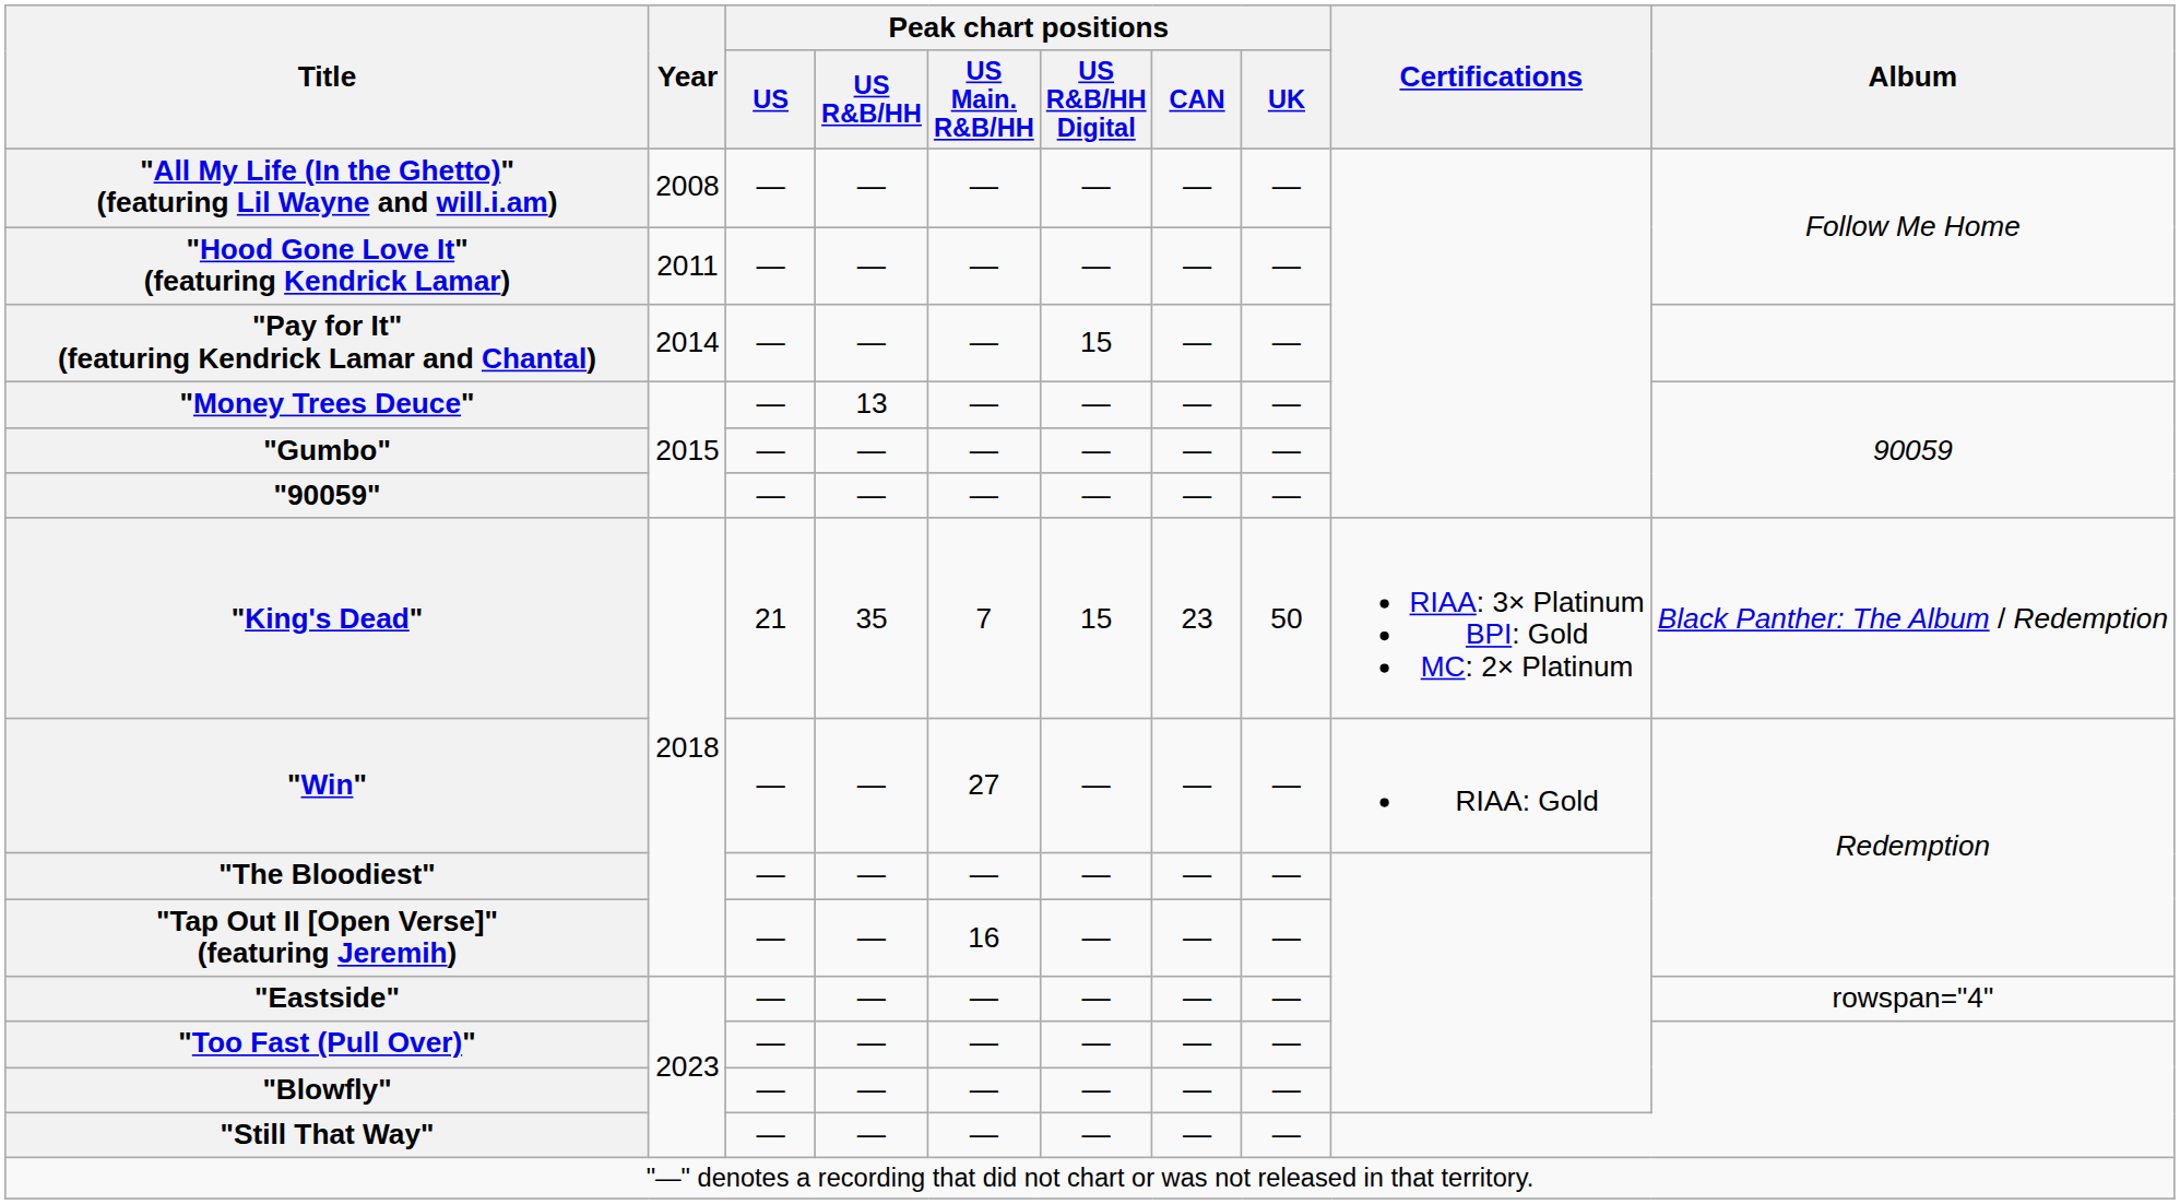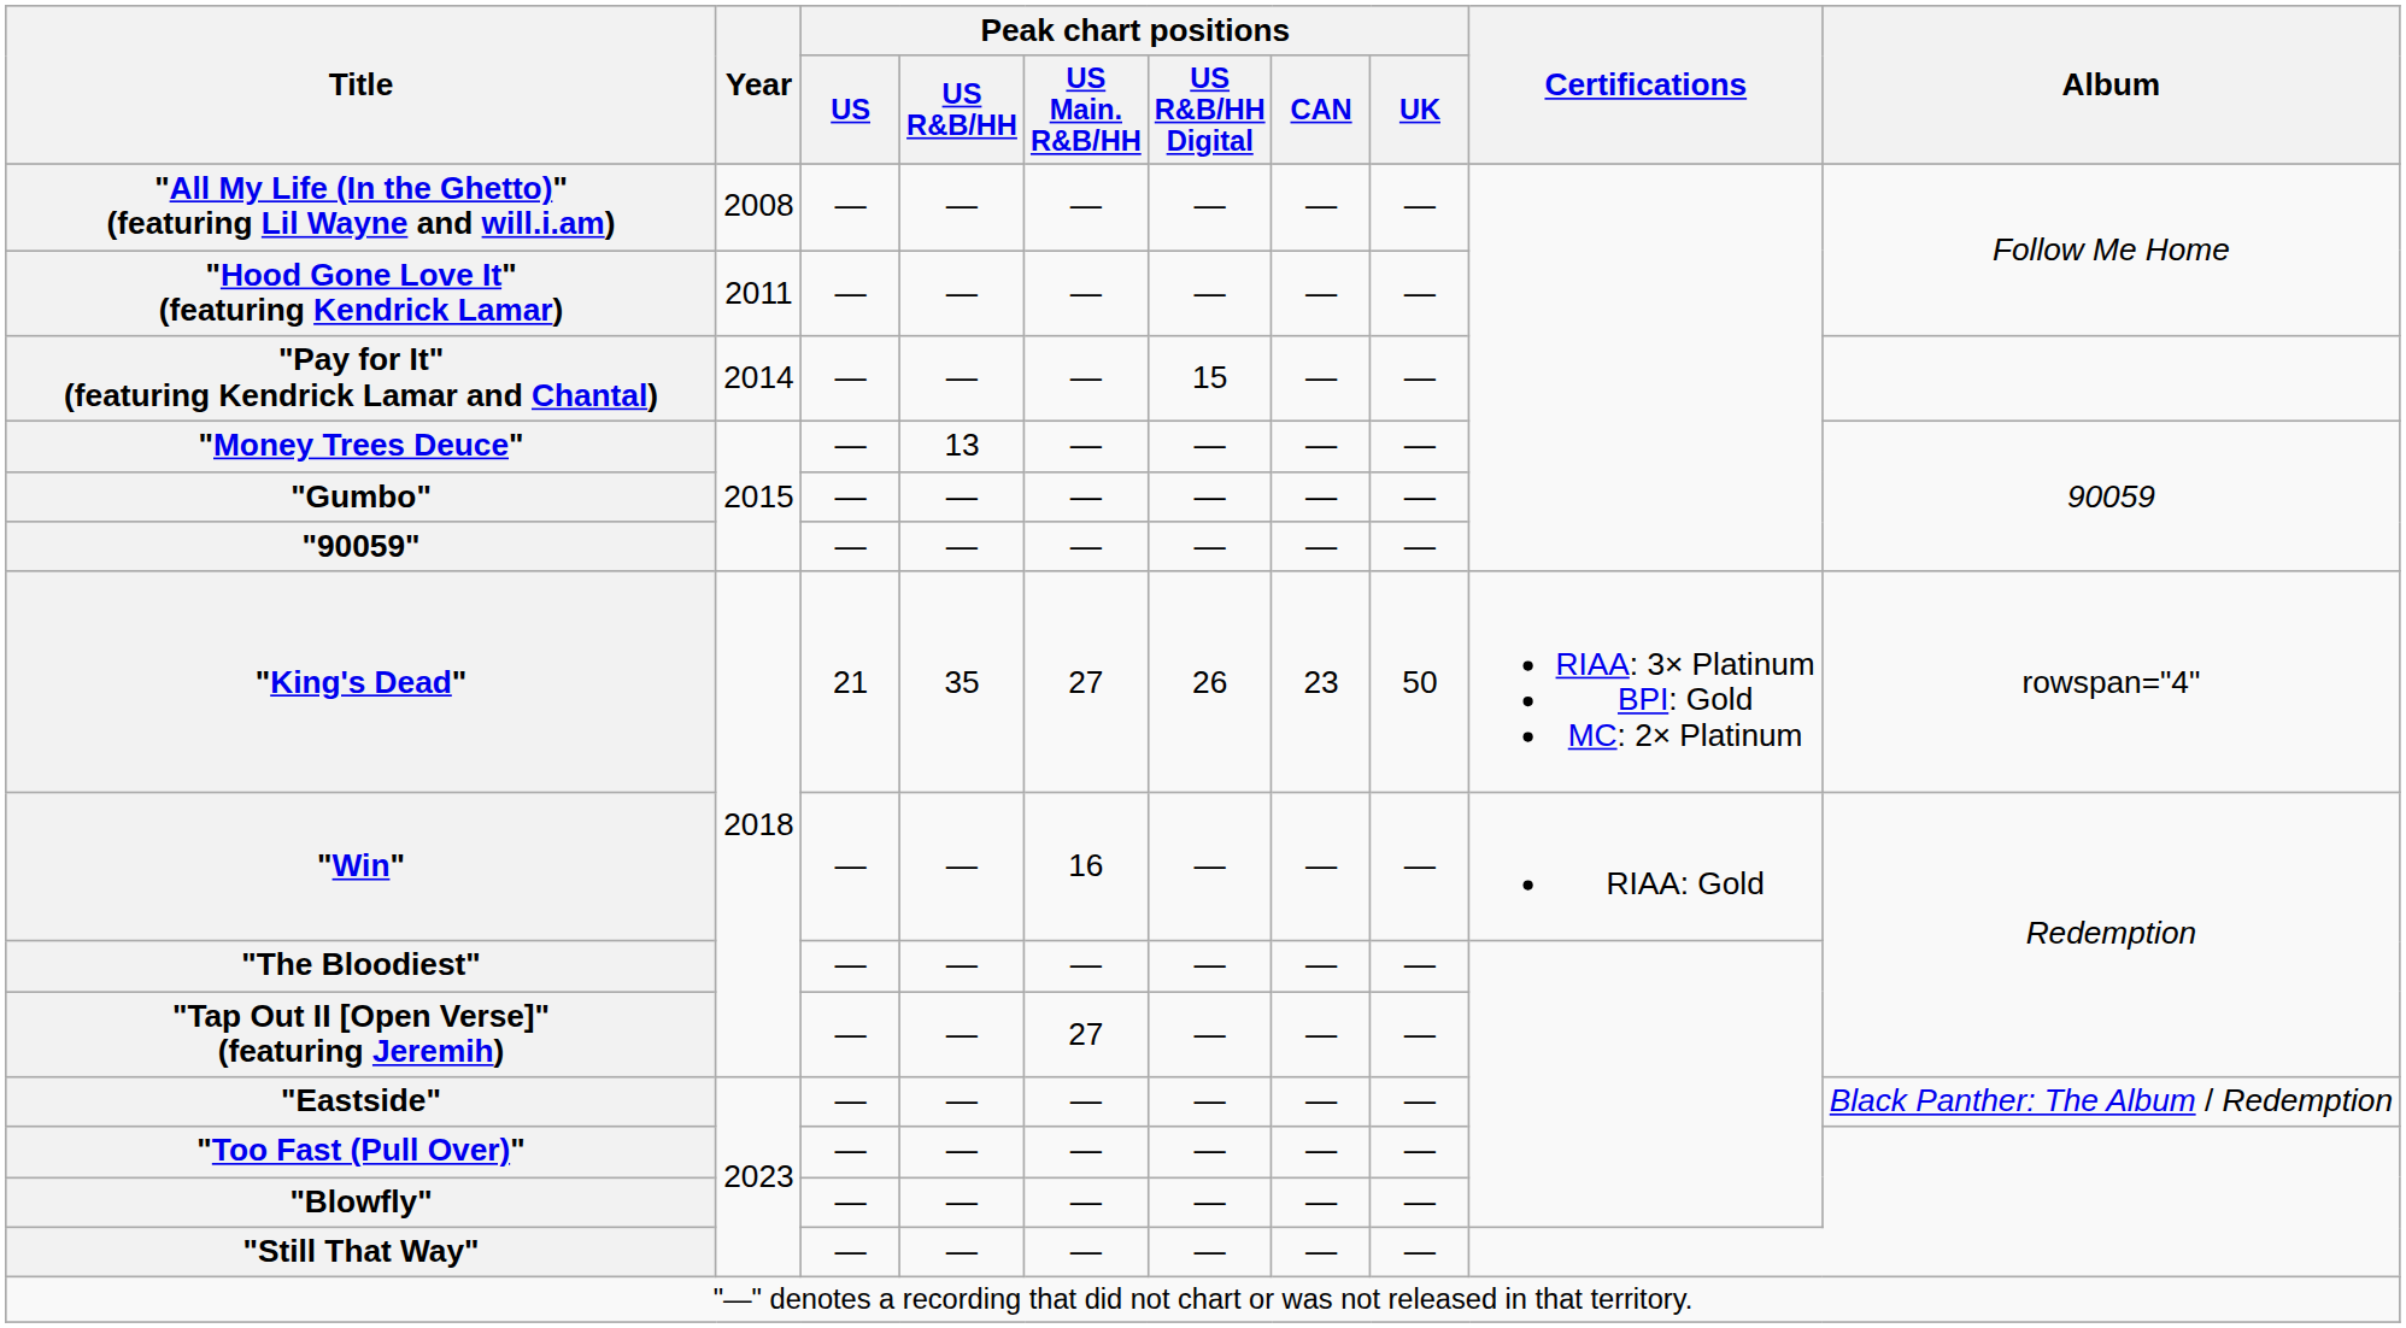"King's Dead" | Peak chart positions / US Main. R&B/HH: 7 -> 27
"King's Dead" | Peak chart positions / US R&B/HH Digital: 15 -> 26
"King's Dead" | Album: Black Panther: The Album / Redemption -> rowspan="4"
"Win" | Peak chart positions / US Main. R&B/HH: 27 -> 16
"Tap Out II [Open Verse]" (featuring Jeremih) | Peak chart positions / US Main. R&B/HH: 16 -> 27
"Eastside" | Album: rowspan="4" -> Black Panther: The Album / Redemption
